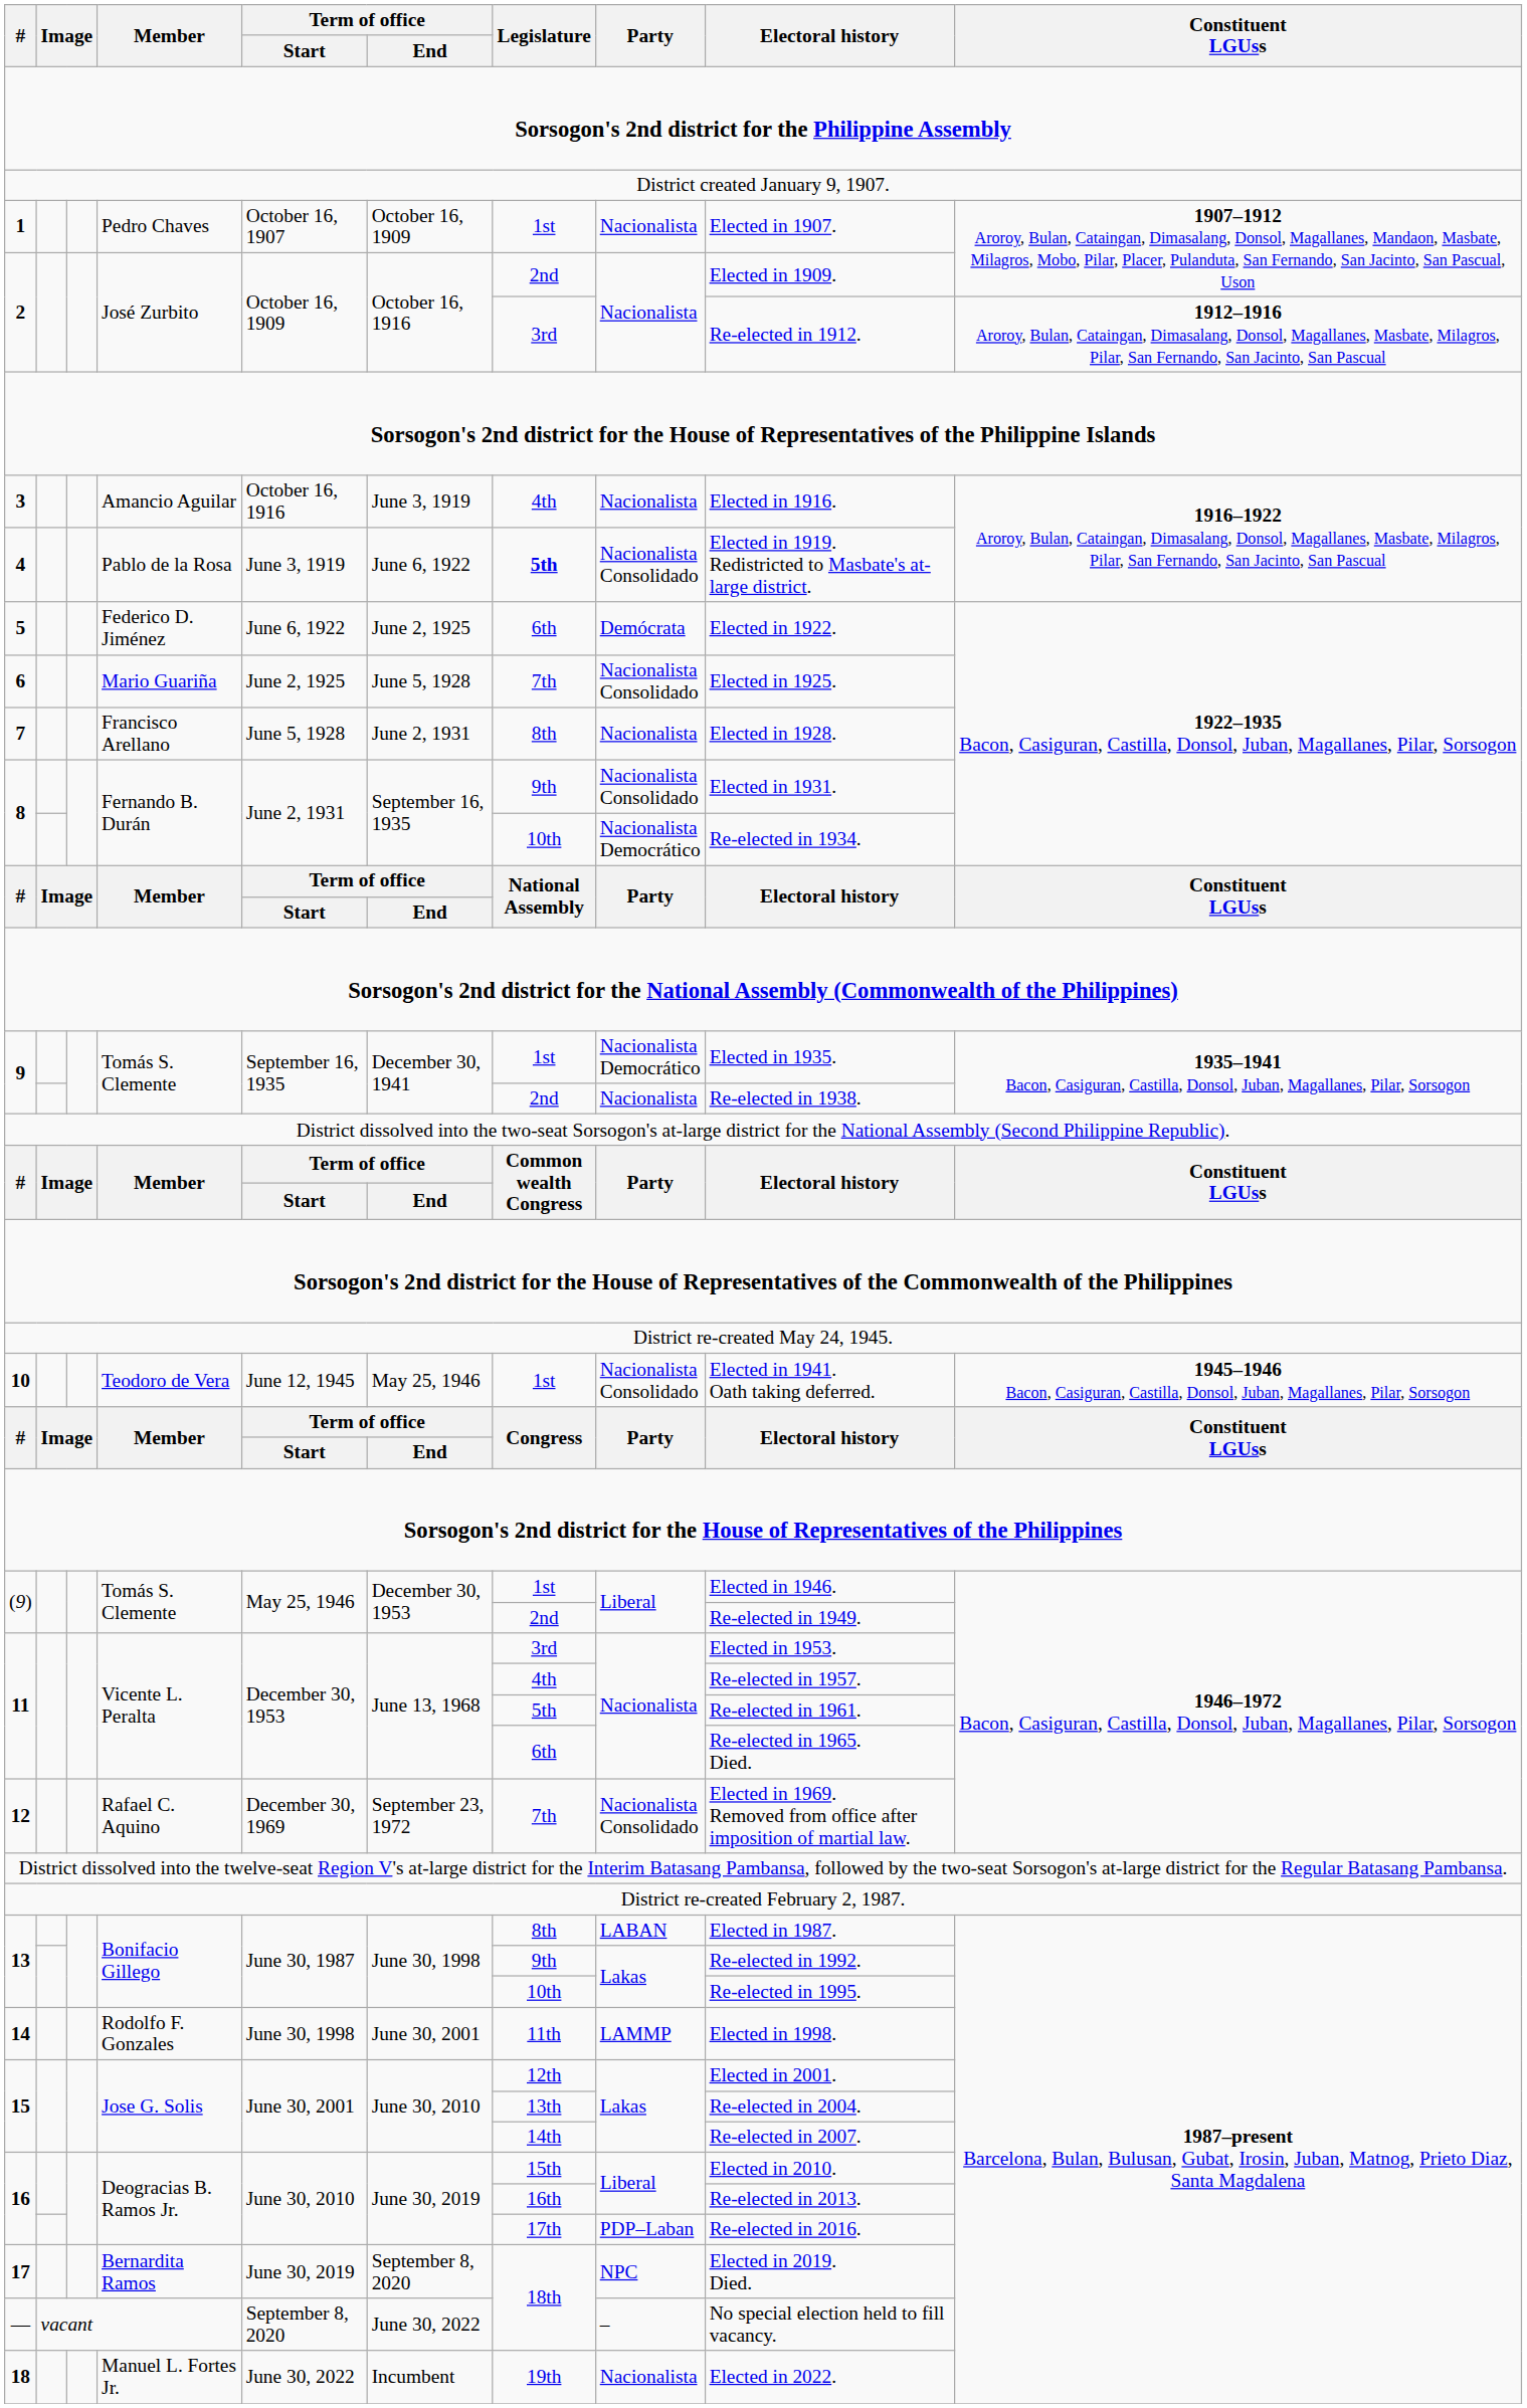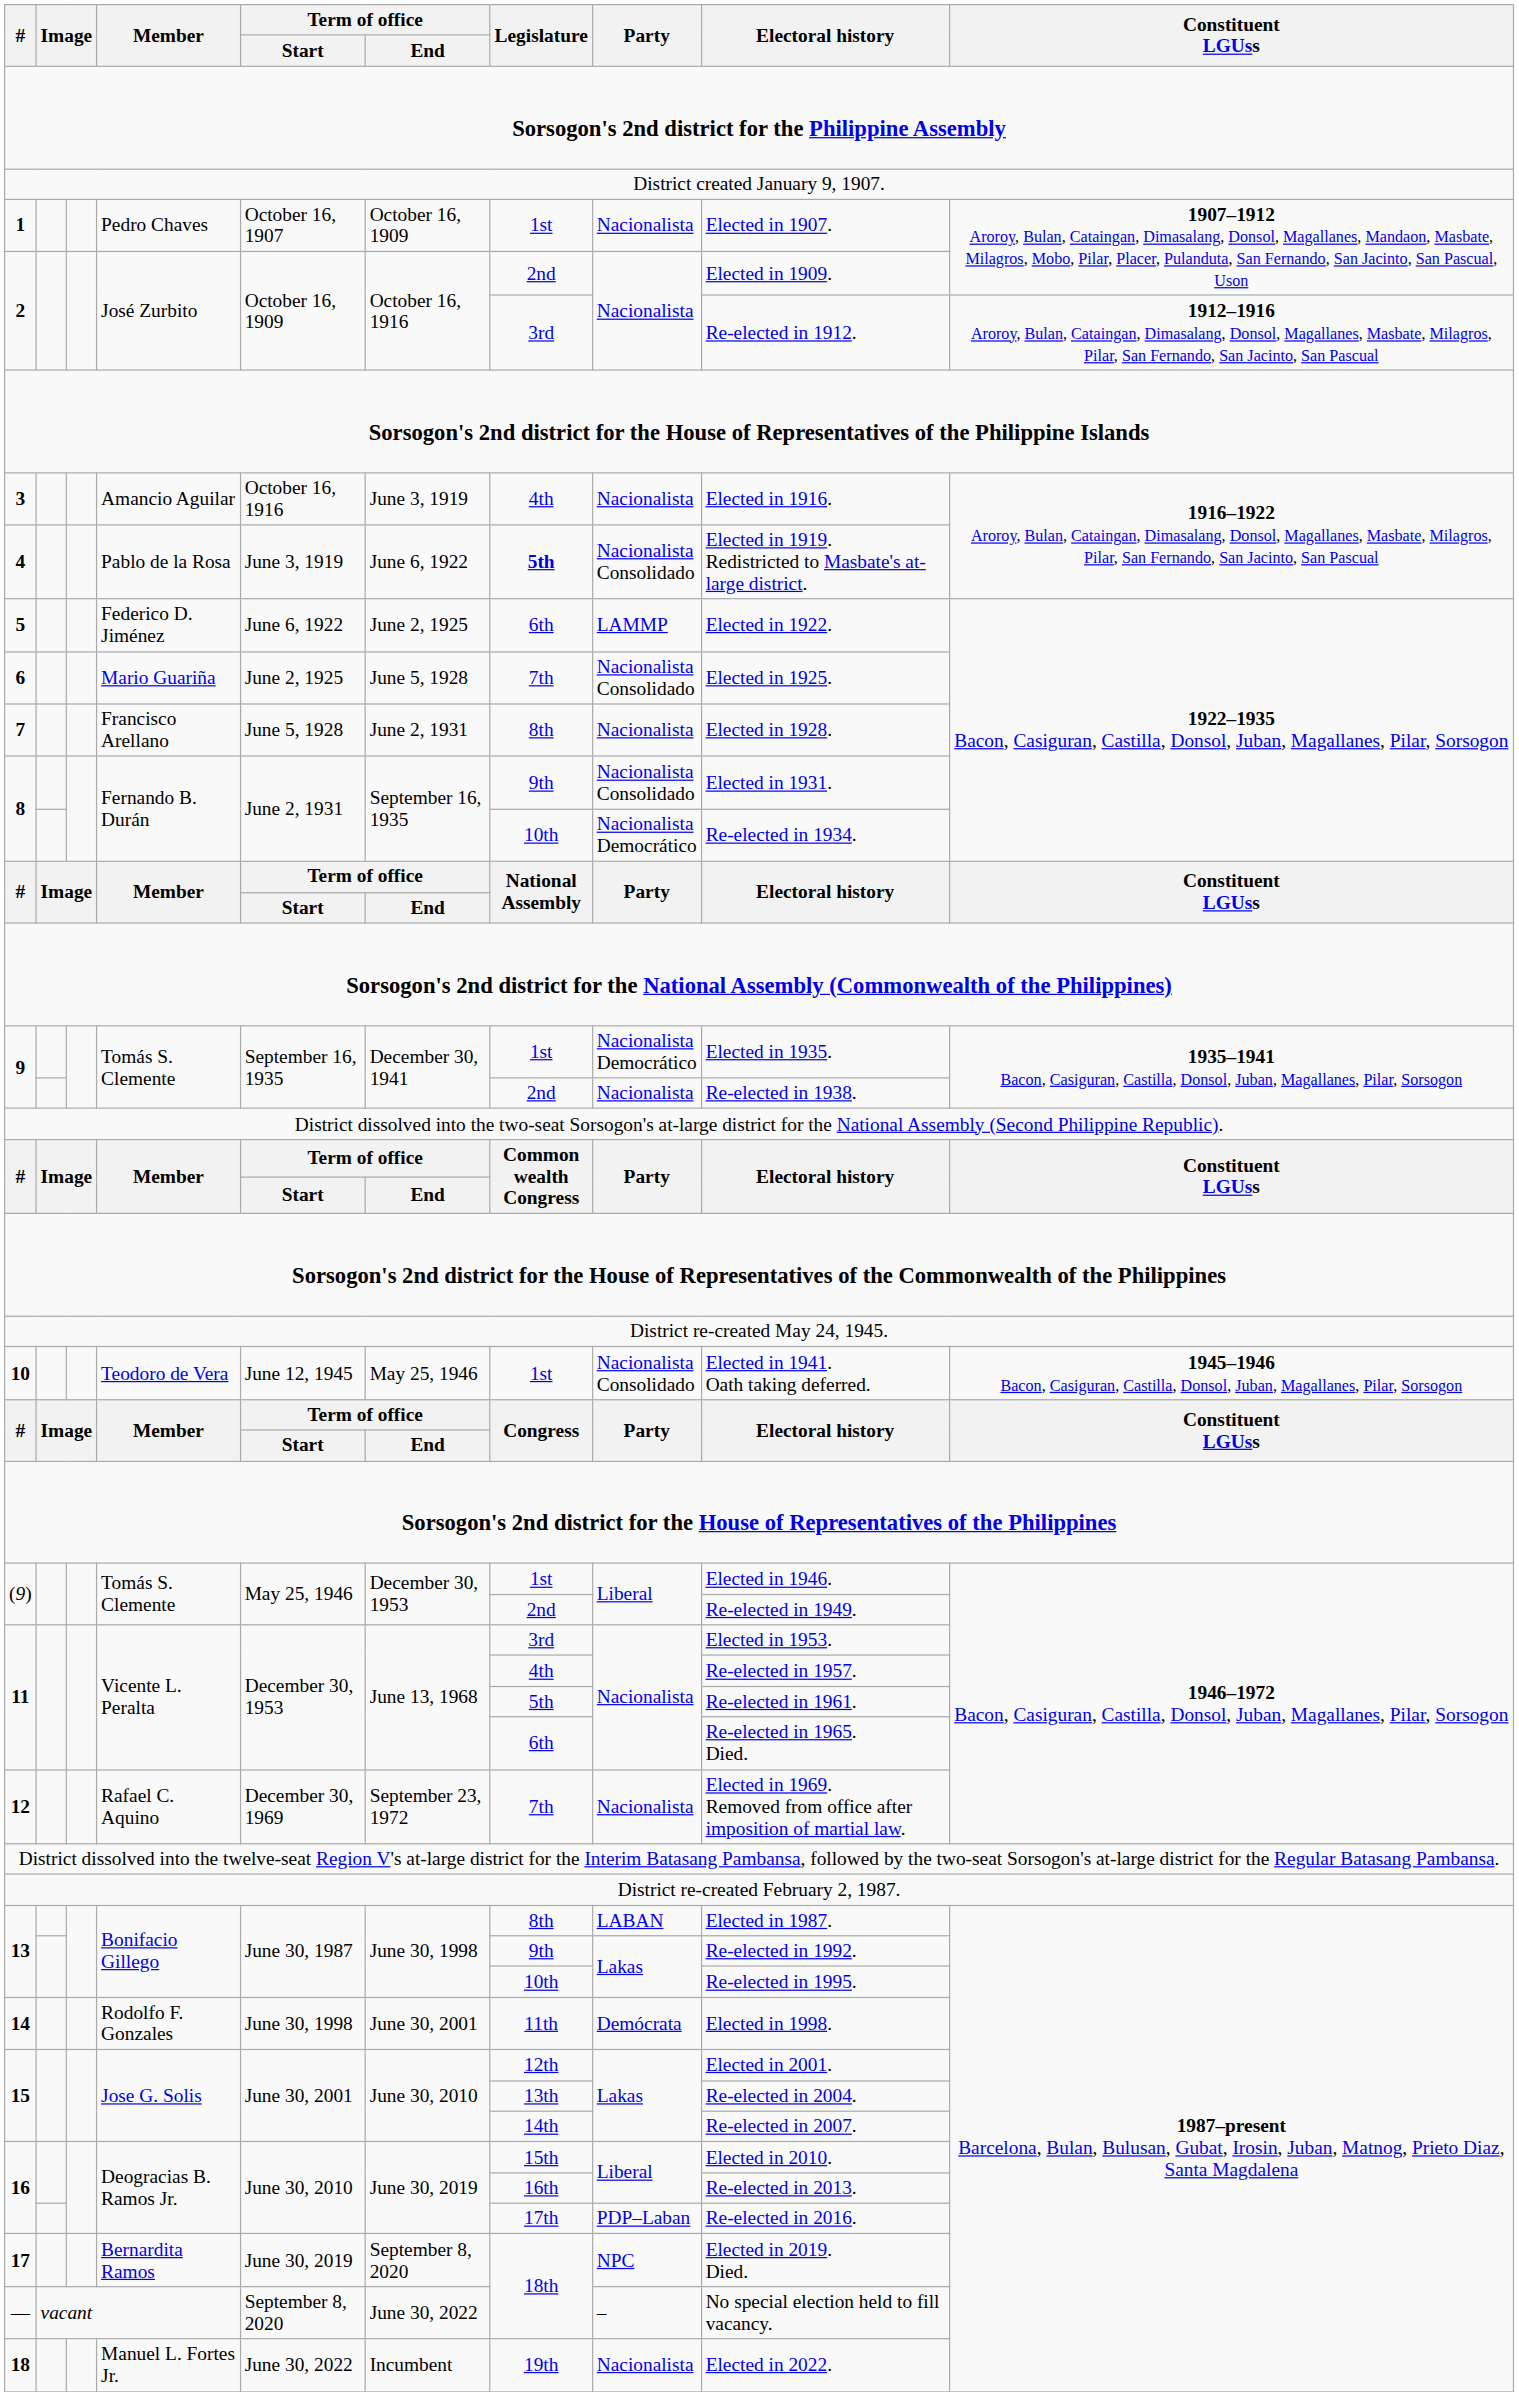5 | Party: Demócrata -> LAMMP
12 | Party: Nacionalista Consolidado -> Nacionalista
14 | Party: LAMMP -> Demócrata
